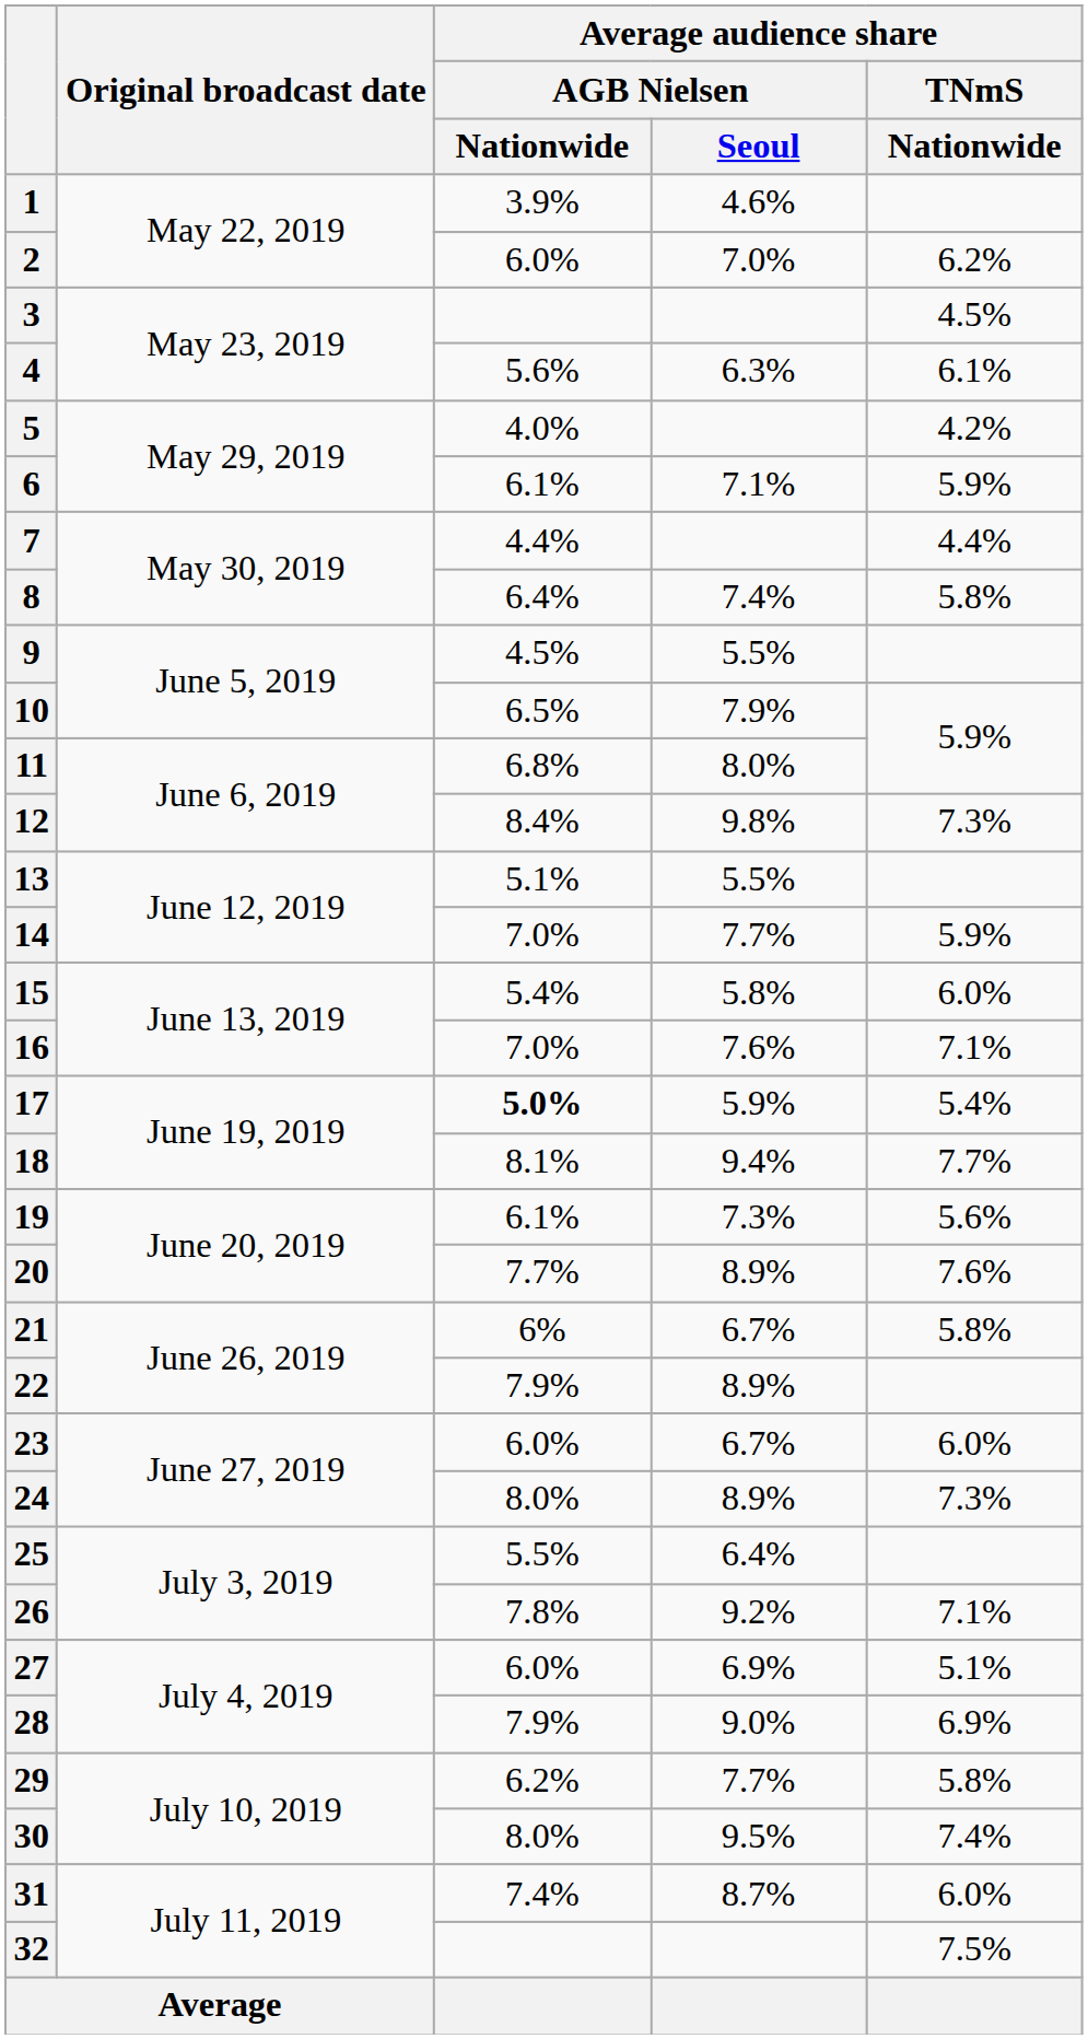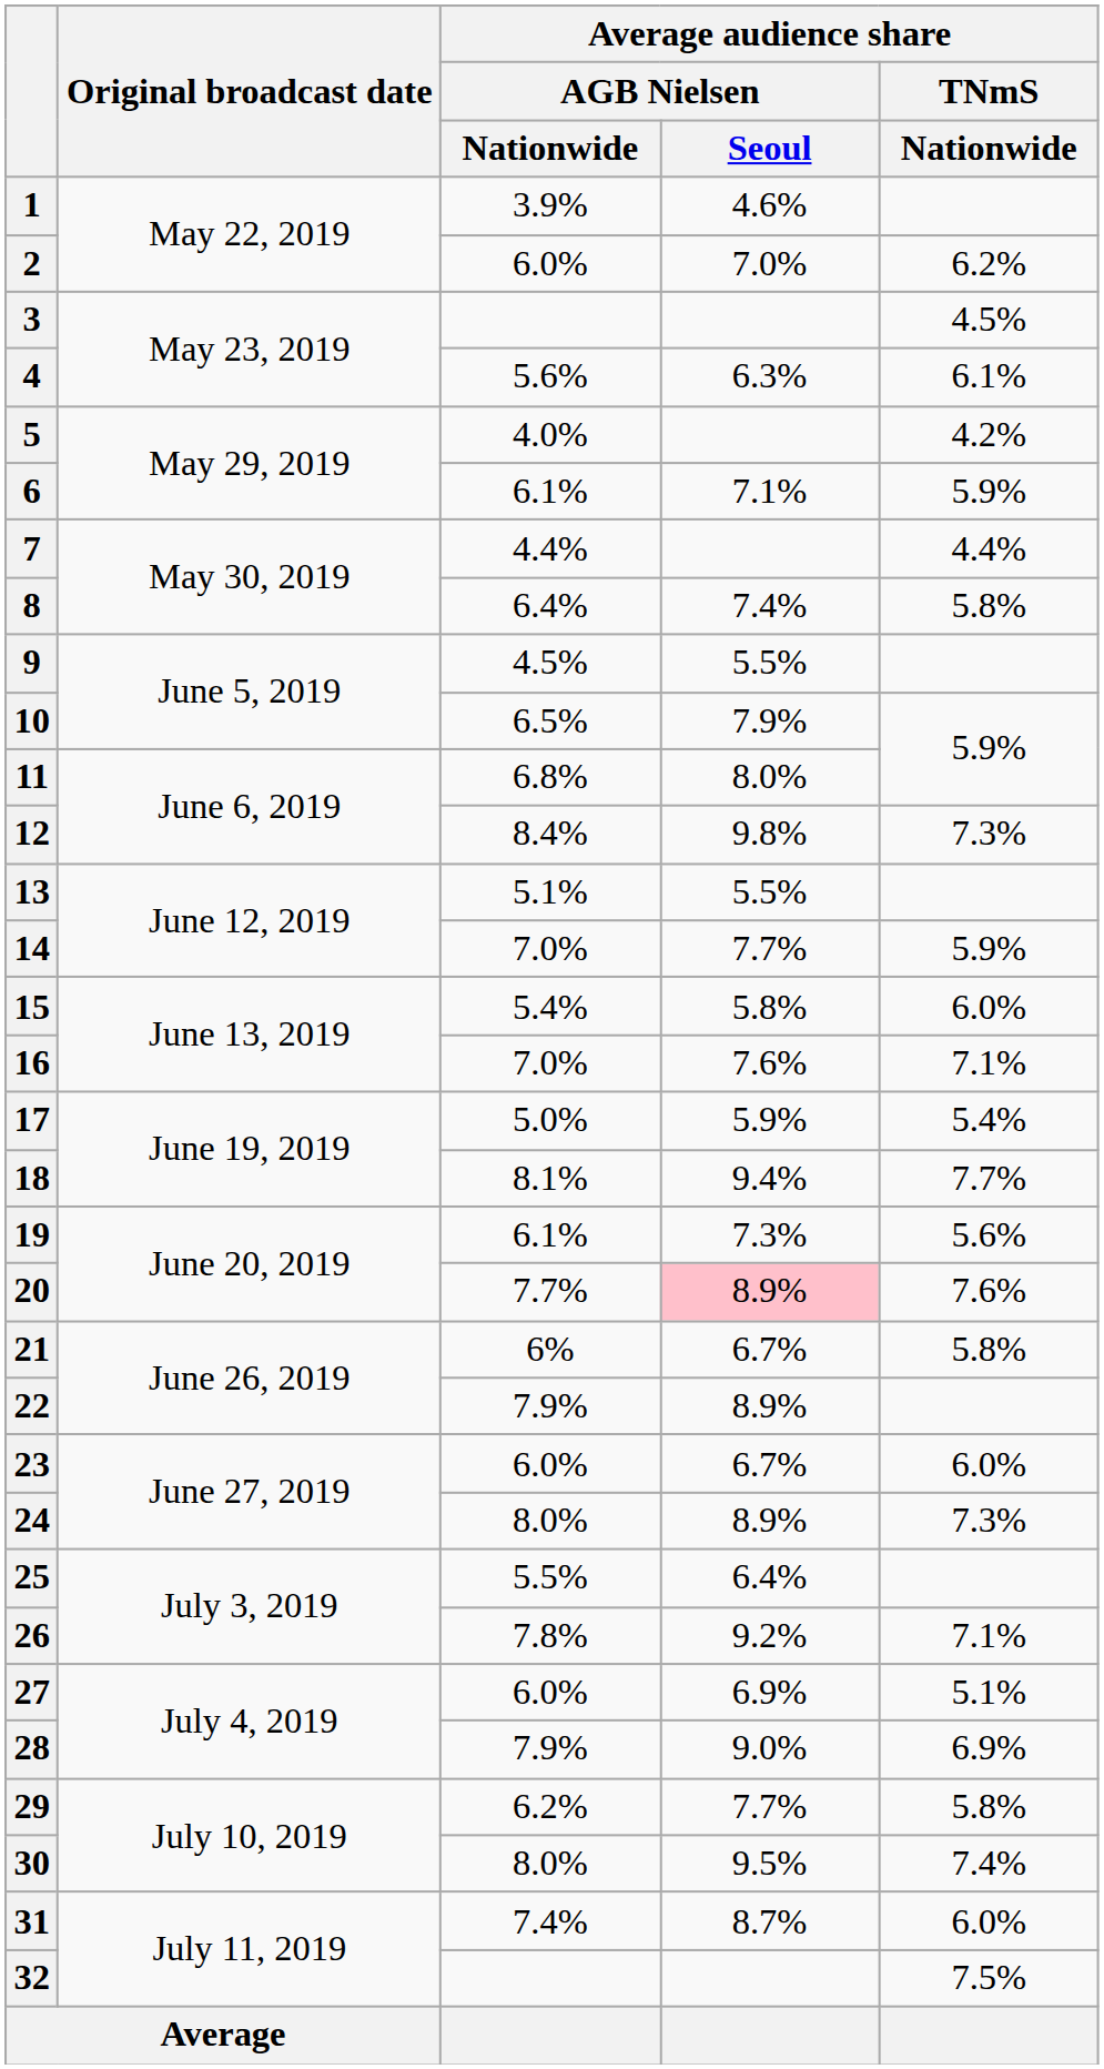17 | Average audience share / AGB Nielsen / Nationwide: bold -> normal
20 | Average audience share / AGB Nielsen / Seoul: no background -> pink background
